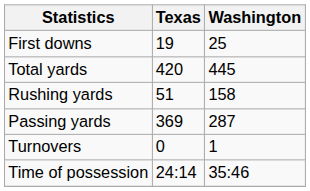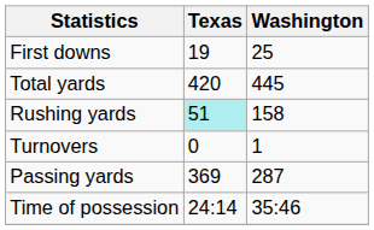Rushing yards | Texas: no background -> paleturquoise background
rows swapped: Passing yards <-> Turnovers
